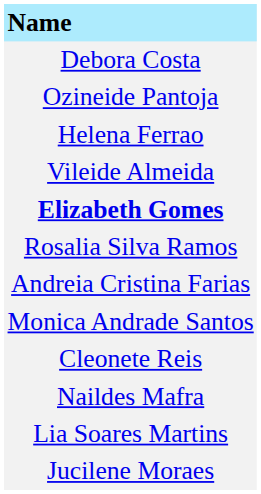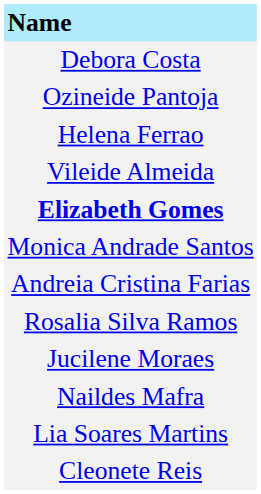row 7 | column 1: Rosalia Silva Ramos -> Monica Andrade Santos
row 9 | column 1: Monica Andrade Santos -> Rosalia Silva Ramos
row 10 | column 1: Cleonete Reis -> Jucilene Moraes
row 13 | column 1: Jucilene Moraes -> Cleonete Reis
